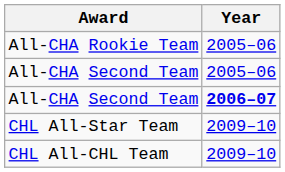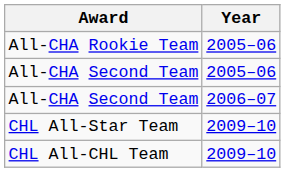row 4 | Year: bold -> normal
